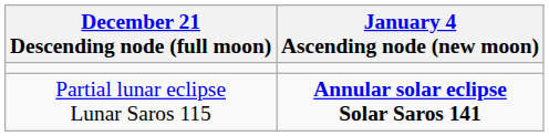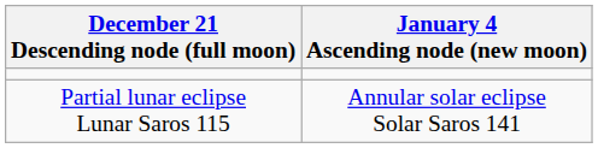Partial lunar eclipse Lunar Saros 115 | January 4 Ascending node (new moon): bold -> normal
